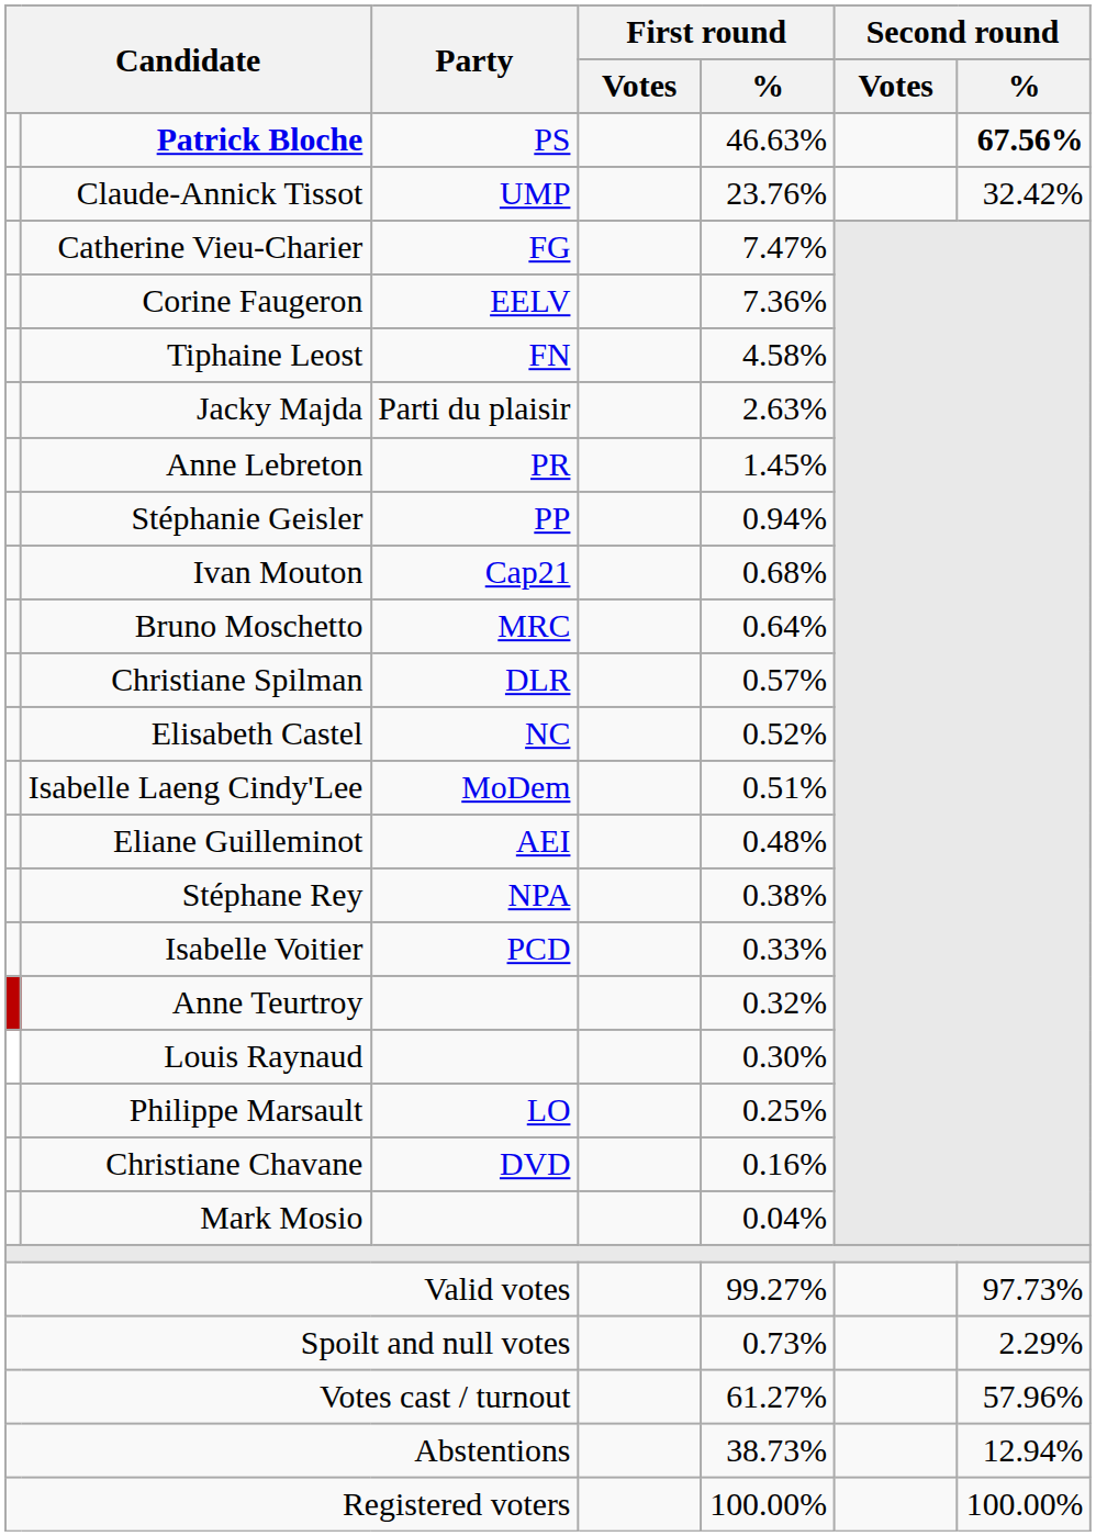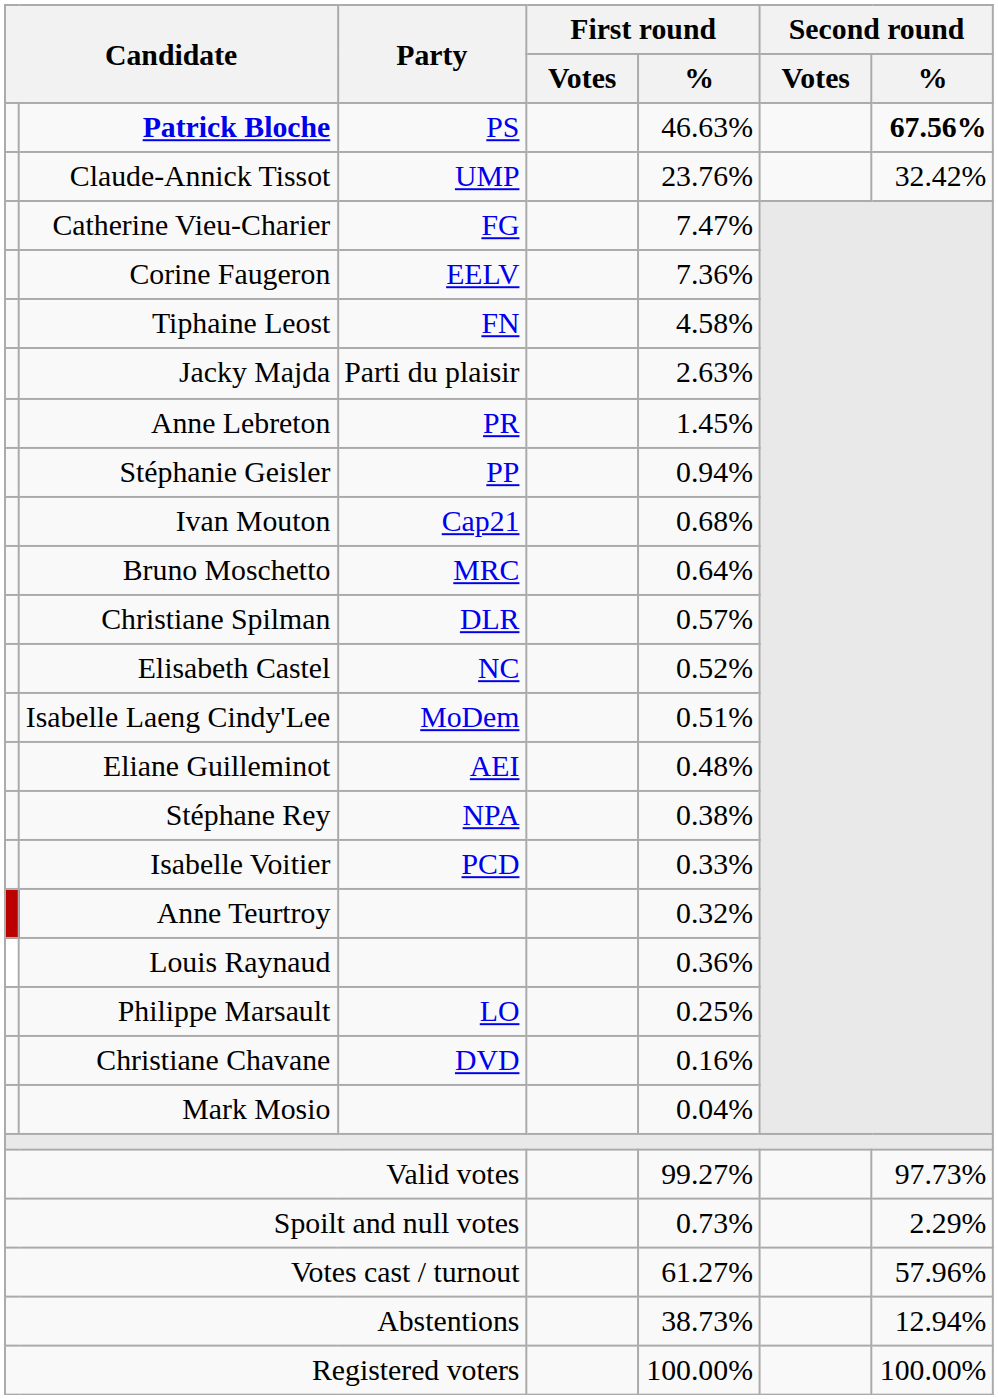Louis Raynaud | First round / %: 0.30% -> 0.36%
